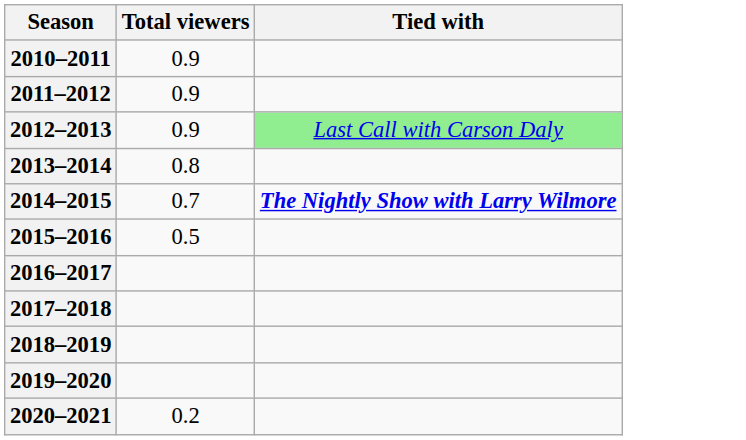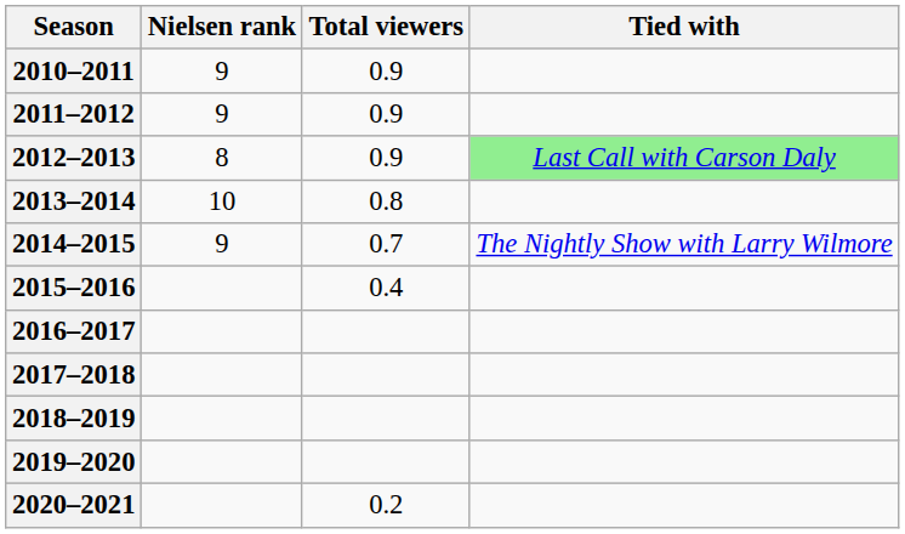+ column: Nielsen rank | 9 | 9 | 8 | 10 | 9
2014–2015 | Tied with: bold -> normal
2015–2016 | Total viewers: 0.5 -> 0.4
